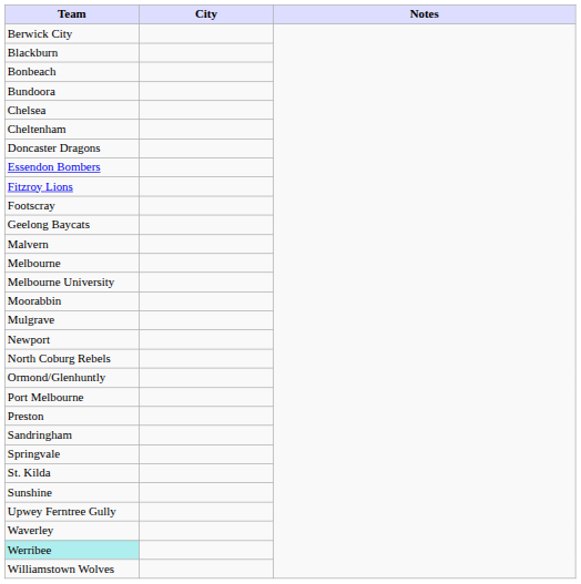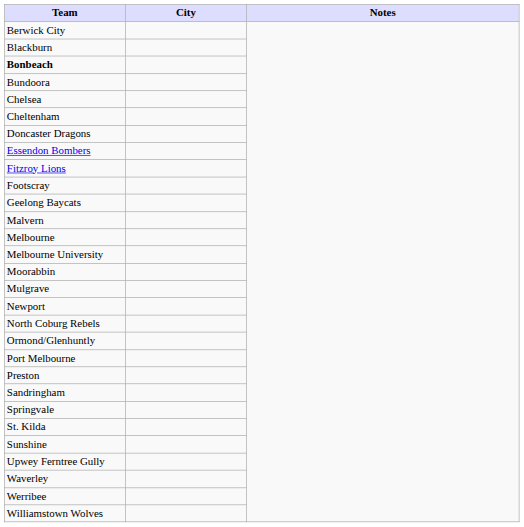Bonbeach | Team: normal -> bold
Werribee | Team: paleturquoise background -> no background
